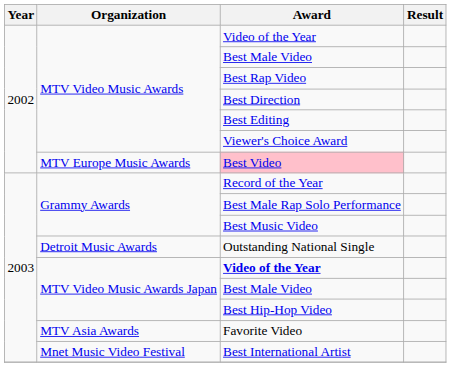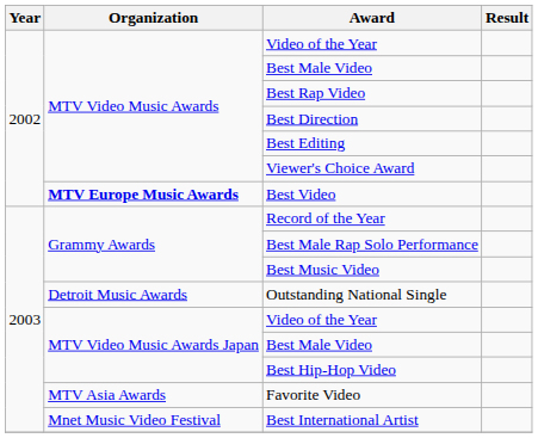Best Video | Organization: normal -> bold
Best Video | Award: pink background -> no background
MTV Video Music Awards Japan / Video of the Year | Award: bold -> normal
